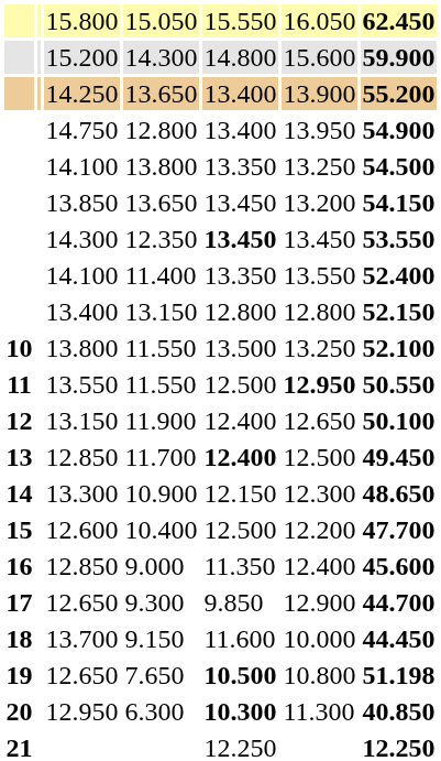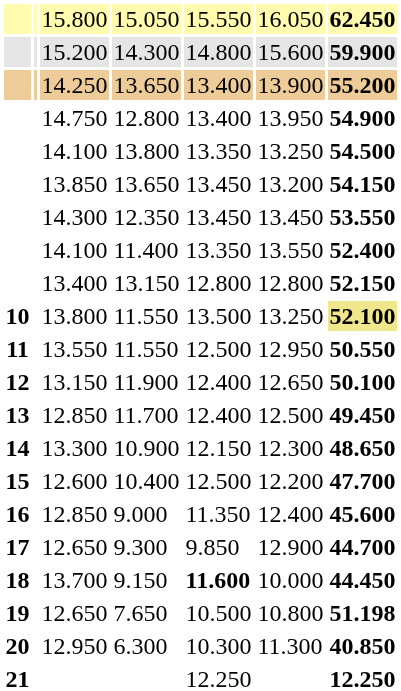12.350 | column 4: bold -> normal
13.800 / 11.550 | column 6: no background -> khaki background
13.550 / 11.550 | column 5: bold -> normal
11.700 | column 4: bold -> normal
9.150 | column 4: normal -> bold
7.650 | column 4: bold -> normal
6.300 | column 4: bold -> normal
